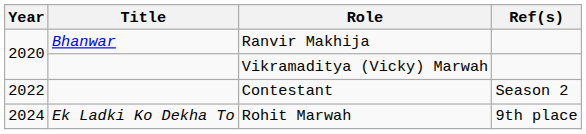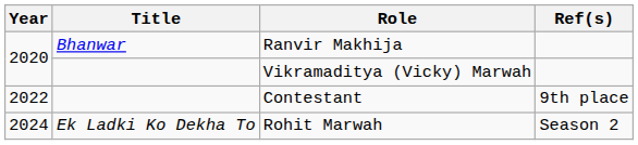Contestant | Ref(s): Season 2 -> 9th place
Rohit Marwah | Ref(s): 9th place -> Season 2
